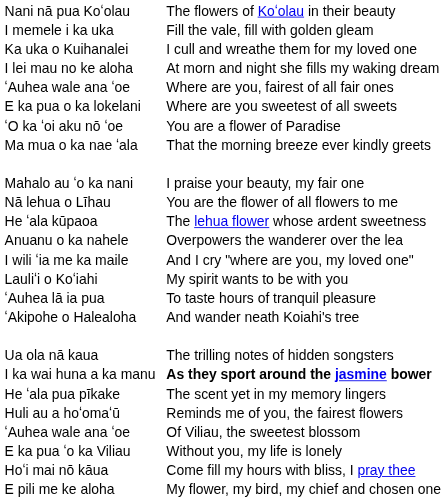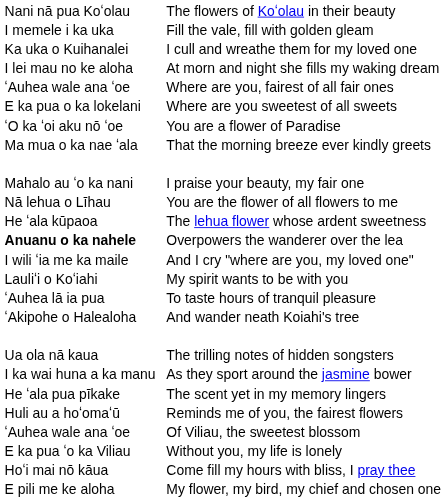Overpowers the wanderer over the lea | column 1: normal -> bold
As they sport around the jasmine bower | column 2: bold -> normal
